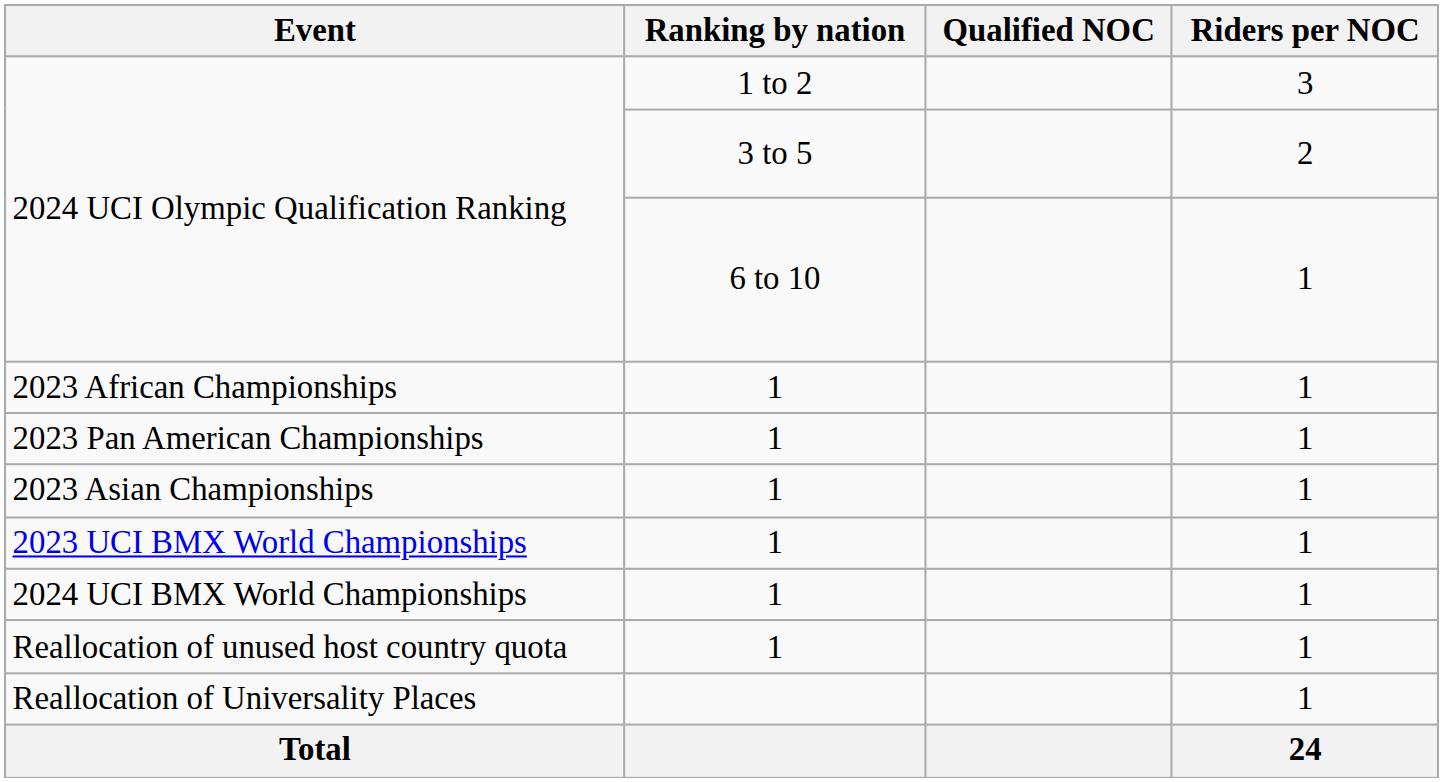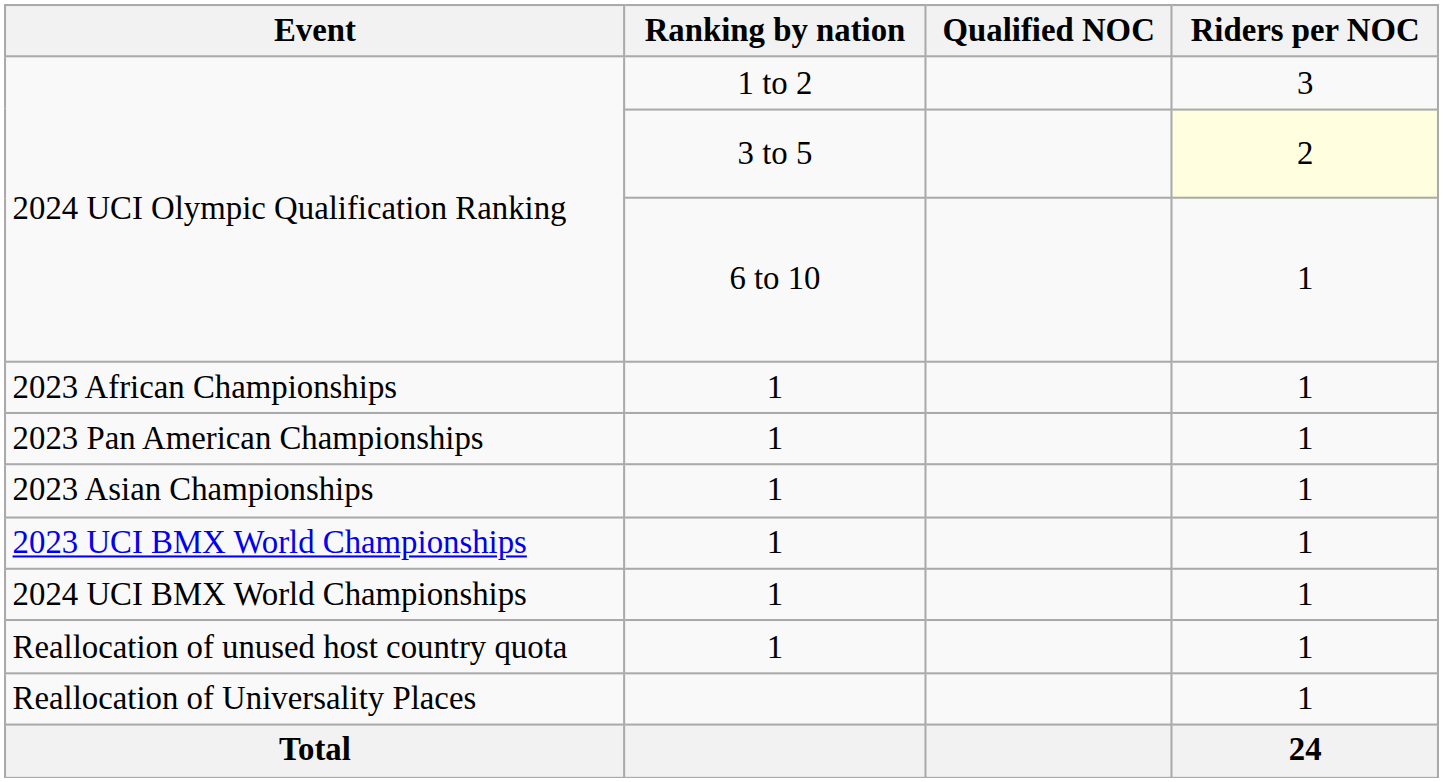2024 UCI Olympic Qualification Ranking / 3 to 5 | Riders per NOC: no background -> lightyellow background
